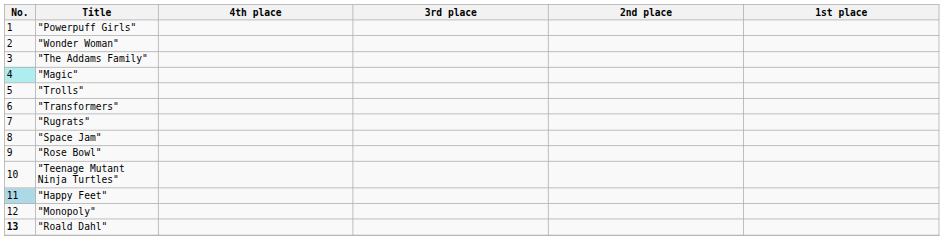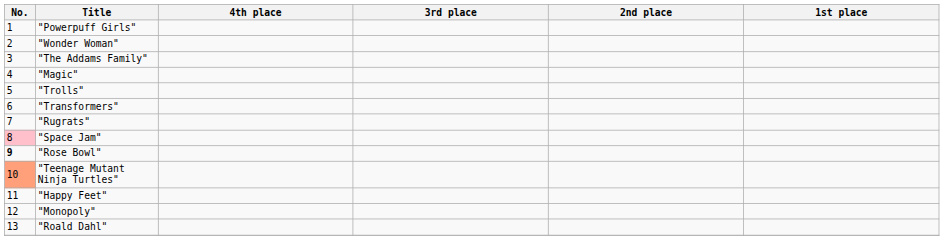"Magic" | No.: paleturquoise background -> no background
"Space Jam" | No.: no background -> pink background
"Rose Bowl" | No.: normal -> bold
"Teenage Mutant Ninja Turtles" | No.: no background -> lightsalmon background
"Happy Feet" | No.: lightblue background -> no background
"Roald Dahl" | No.: bold -> normal
